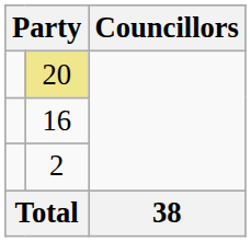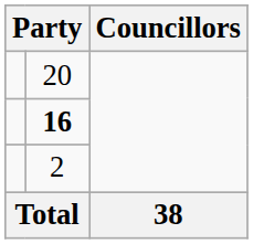20 | column 2: khaki background -> no background
16 | column 2: normal -> bold
